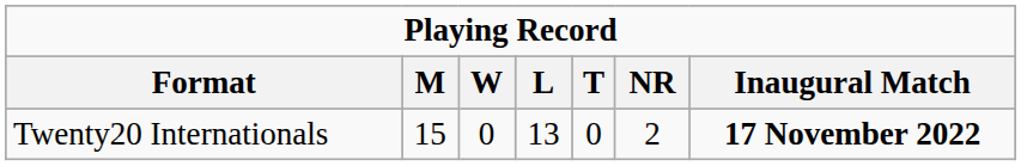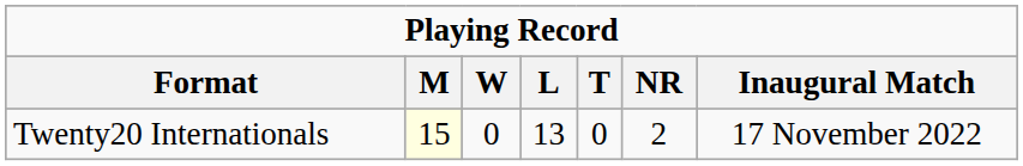Twenty20 Internationals | M: no background -> lightyellow background
Twenty20 Internationals | Inaugural Match: bold -> normal
